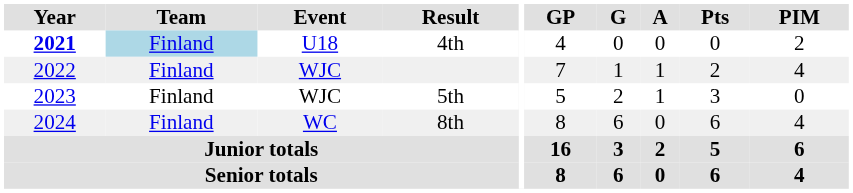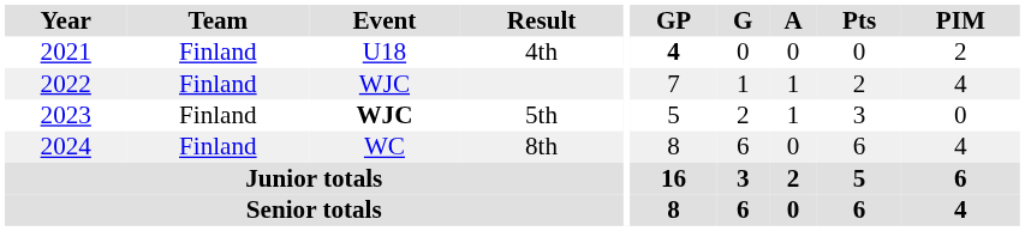4th | Year: bold -> normal
4th | Team: lightblue background -> no background
4th | GP: normal -> bold
5th | Event: normal -> bold
